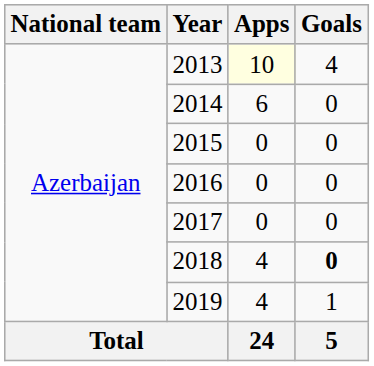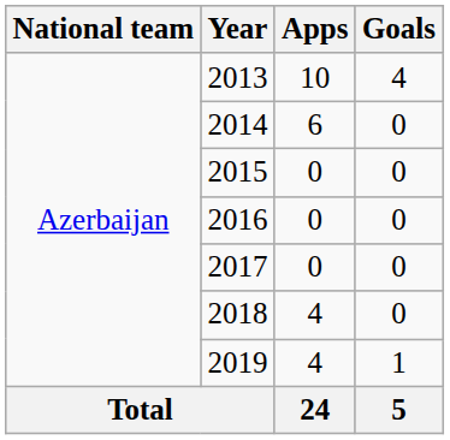2013 | Apps: lightyellow background -> no background
2018 | Goals: bold -> normal
